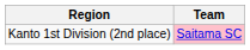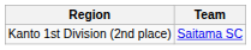Kanto 1st Division (2nd place) | Team: pink background -> no background
